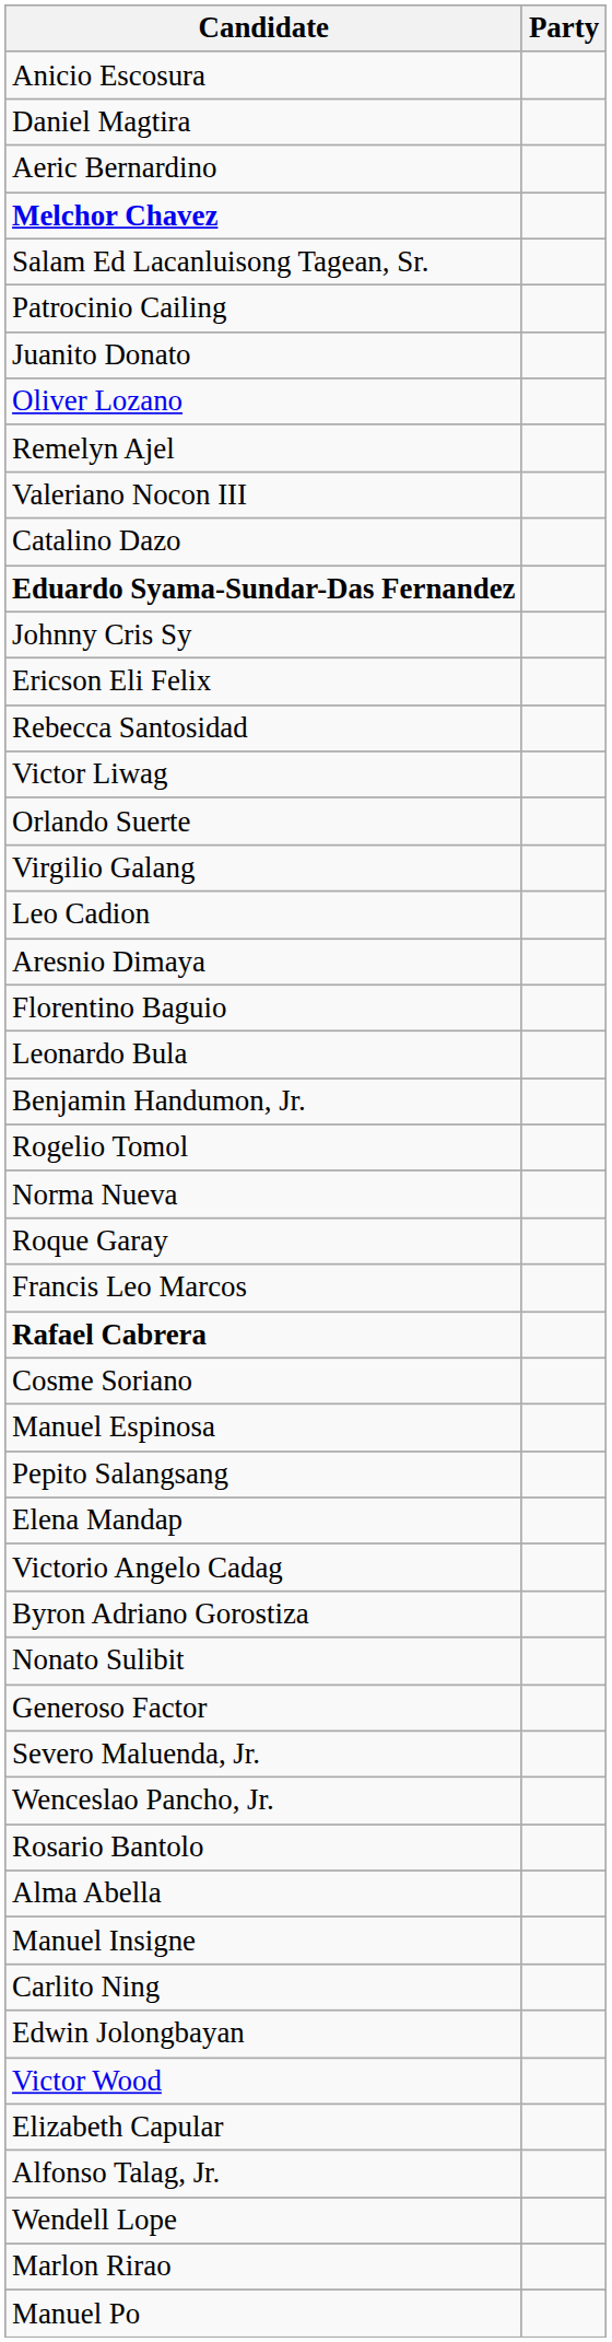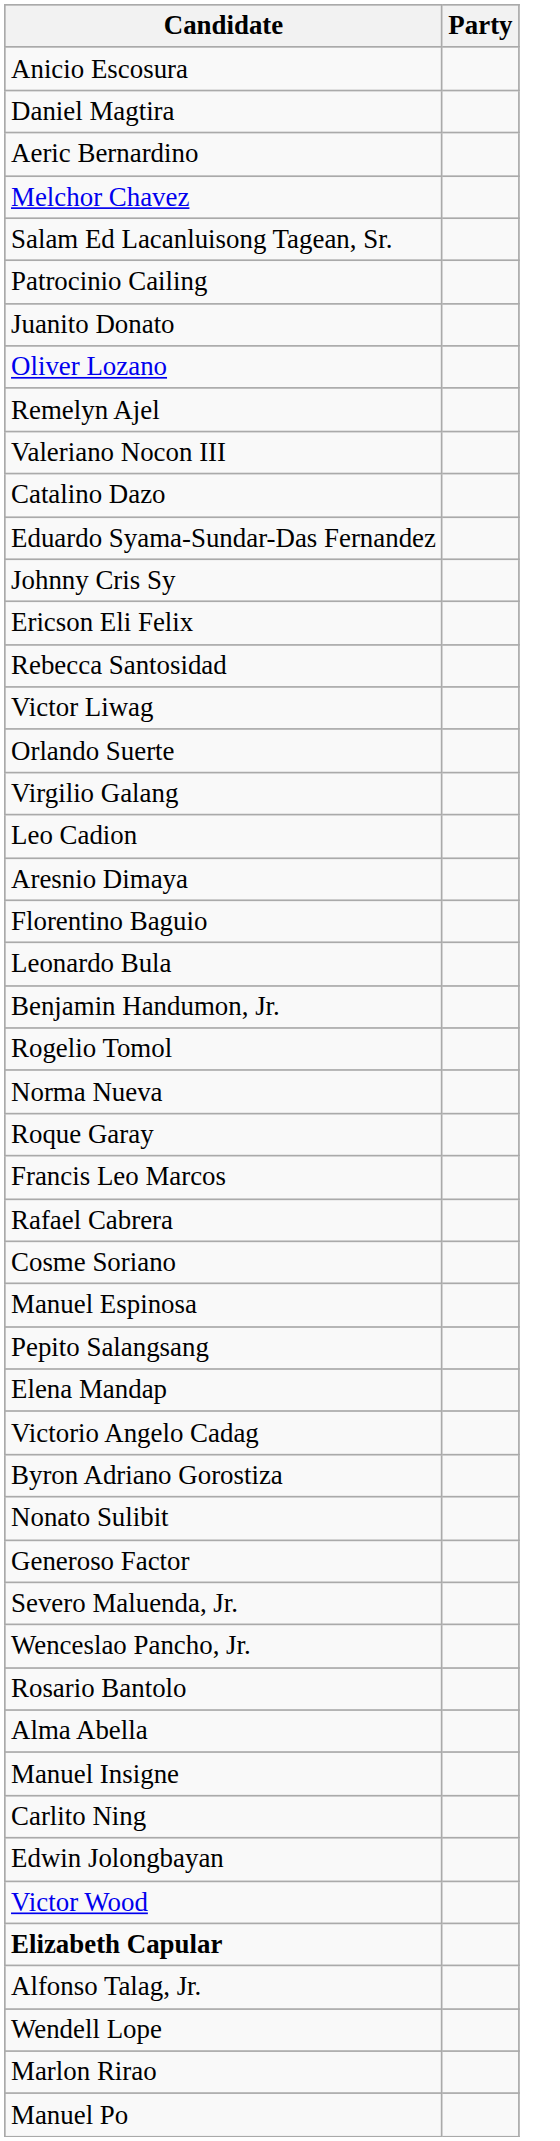Melchor Chavez | Candidate: bold -> normal
Eduardo Syama-Sundar-Das Fernandez | Candidate: bold -> normal
Rafael Cabrera | Candidate: bold -> normal
Elizabeth Capular | Candidate: normal -> bold
